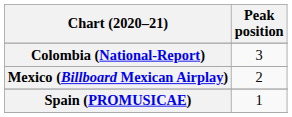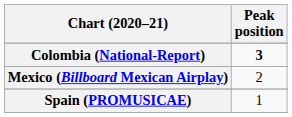Colombia (National-Report) | Peak position: normal -> bold
